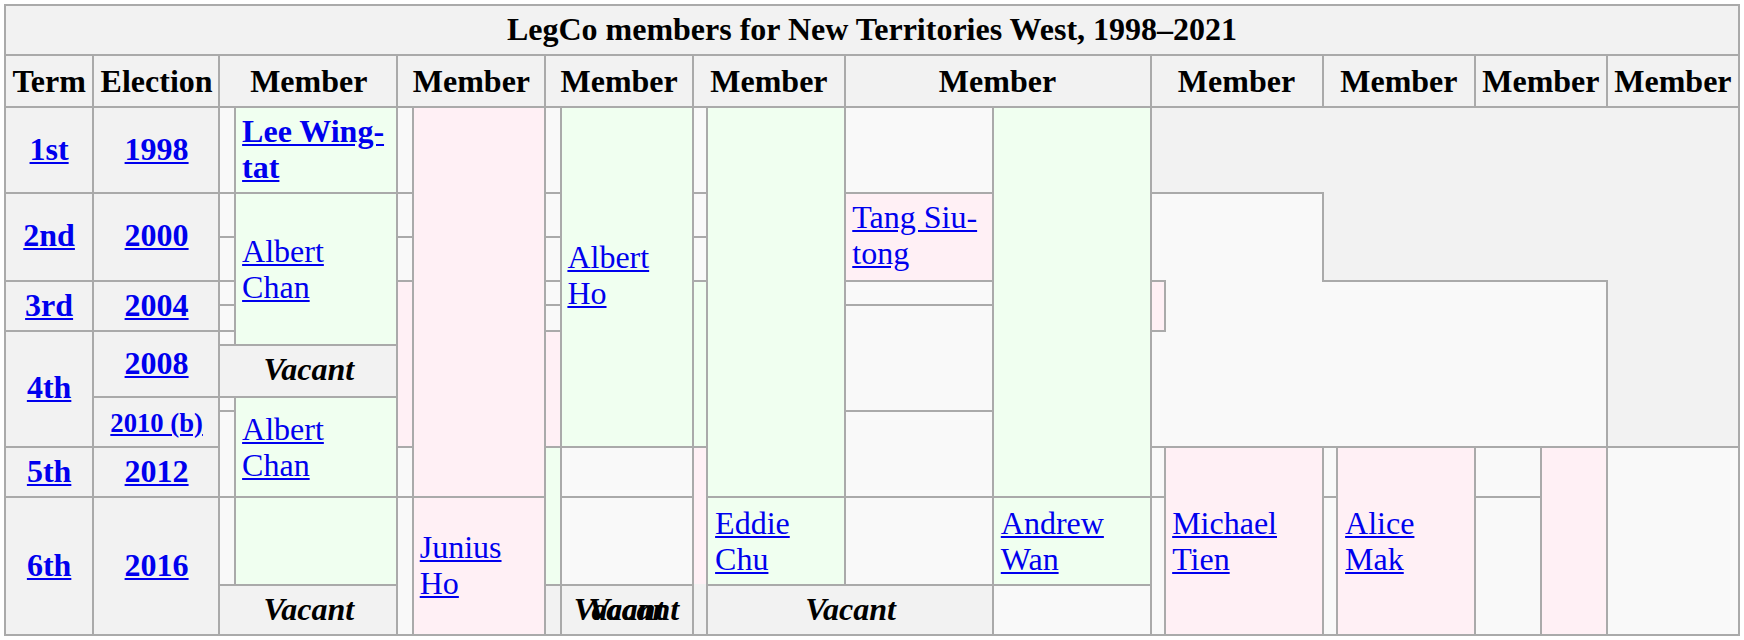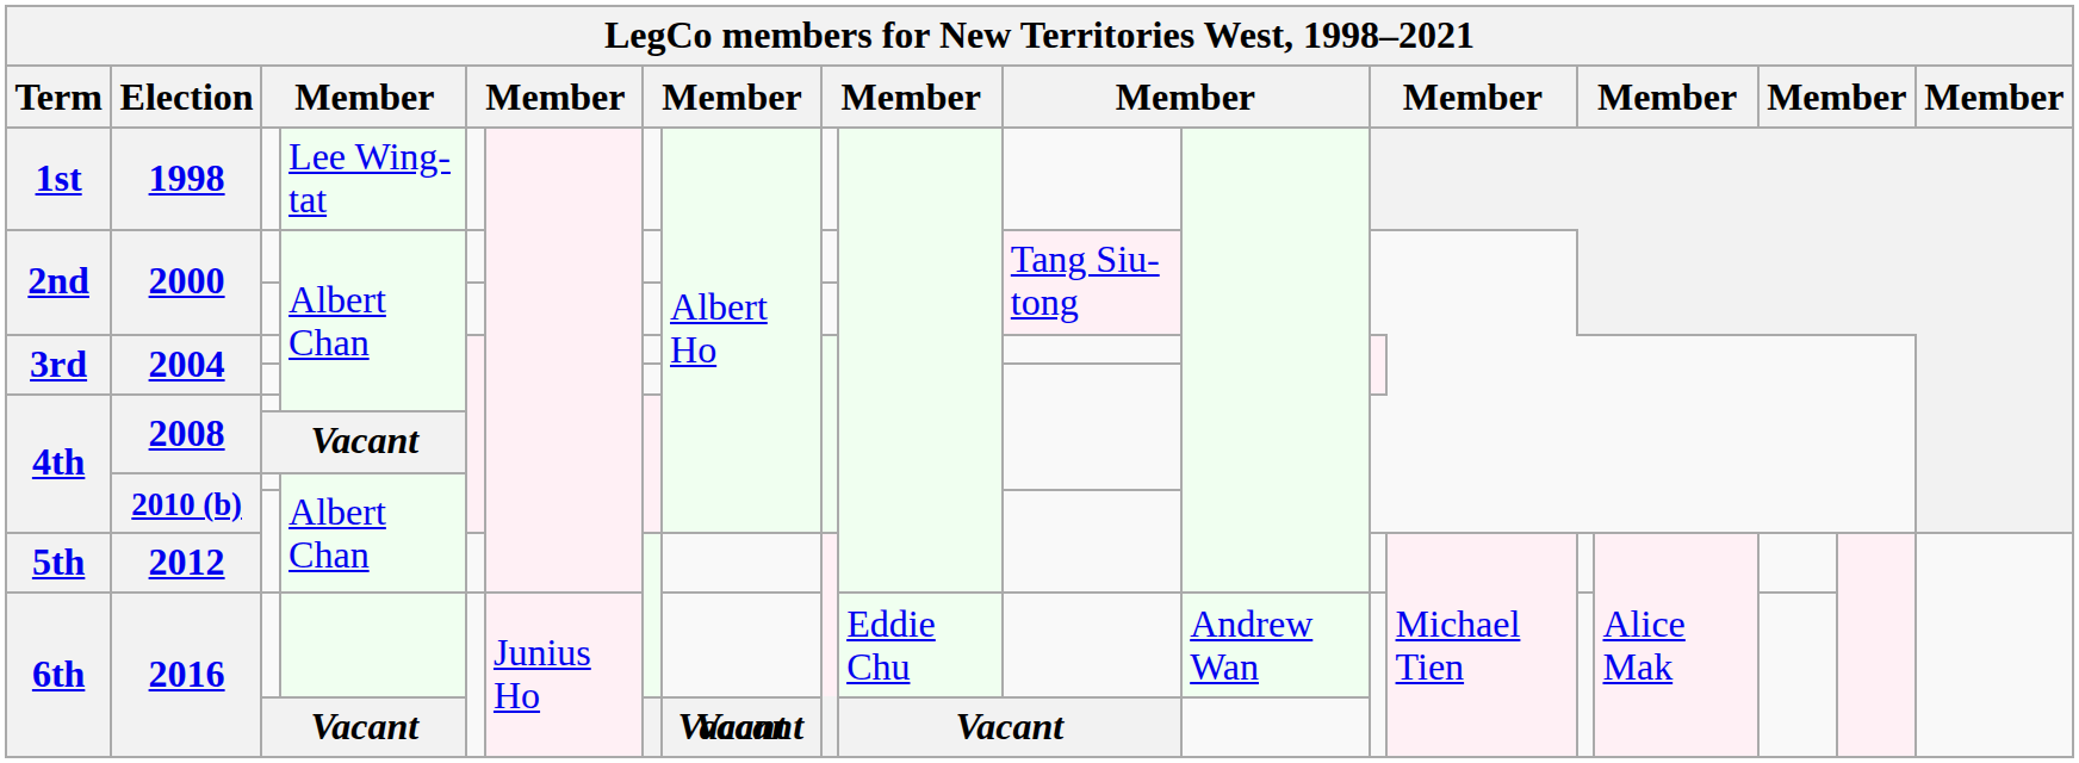1998 | column 4: bold -> normal
